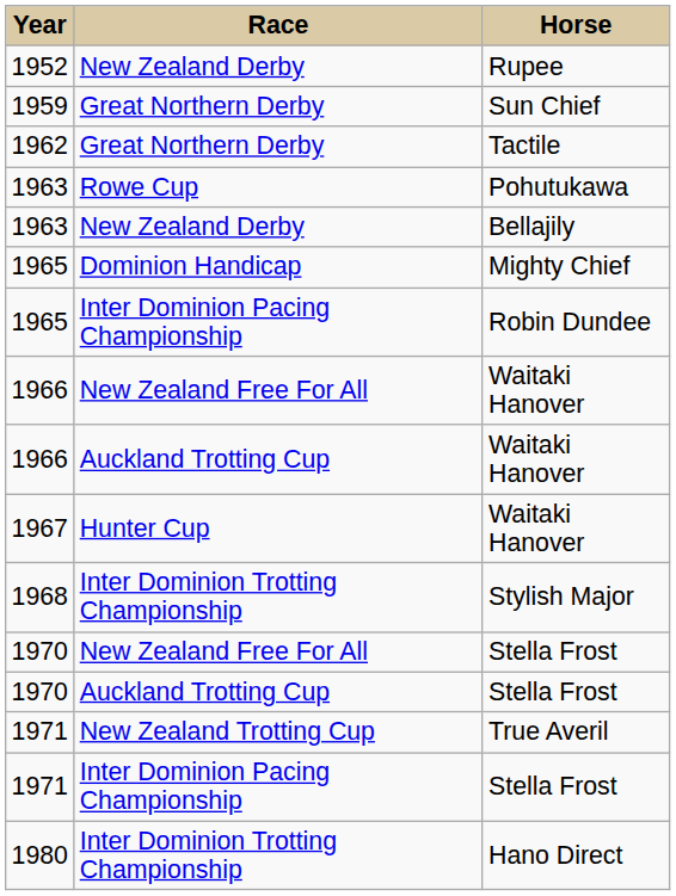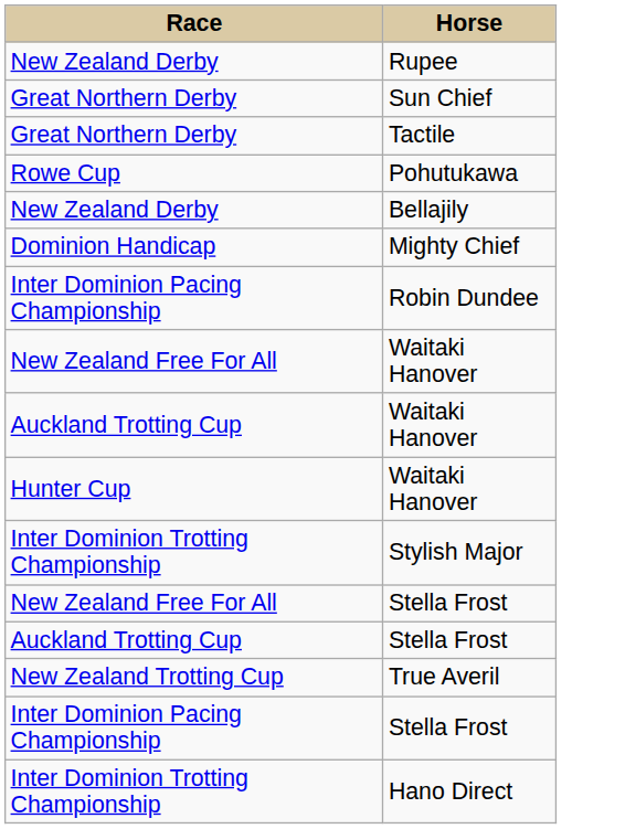- column: Year | 1952 | 1959 | 1962 | 1963 | 1963 | 1965 | 1965 | 1966 | 1966 | 1967 | 1968 | 1970 | 1970 | 1971 | 1971 | 1980
